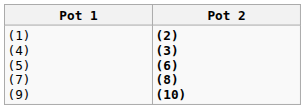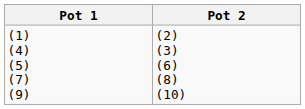(1) (4) (5) (7) (9) | Pot 2: bold -> normal
